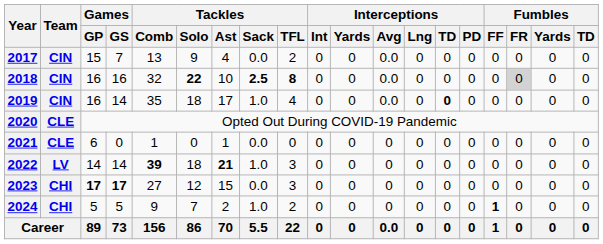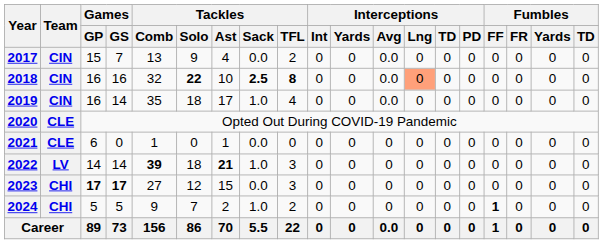2018 | Interceptions / Lng: no background -> lightsalmon background
2018 | Fumbles / FR: lightgrey background -> no background
2019 | Interceptions / TD: bold -> normal
